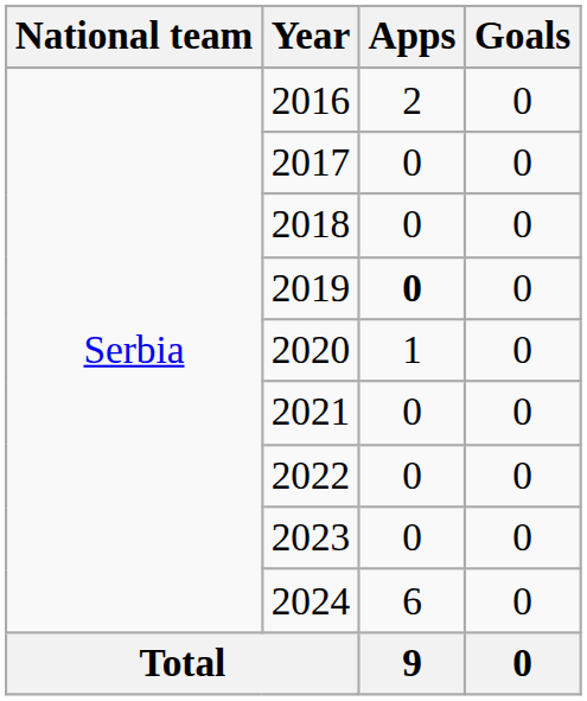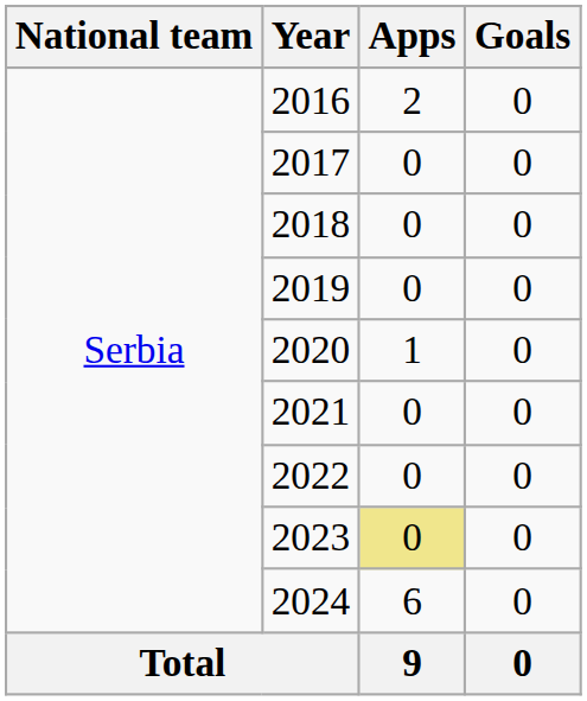2019 | Apps: bold -> normal
2023 | Apps: no background -> khaki background
